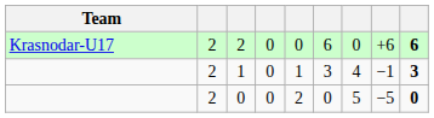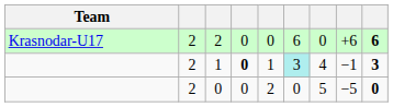row 3 | column 4: normal -> bold
row 3 | column 6: no background -> paleturquoise background
